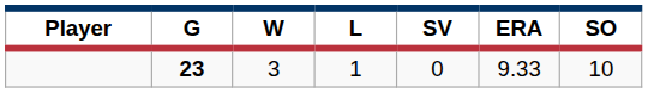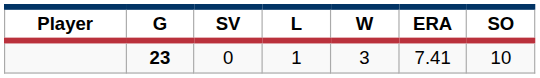columns swapped: W <-> SV
row 2 | ERA: 9.33 -> 7.41
